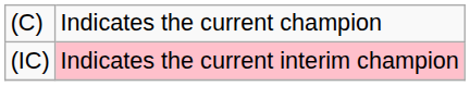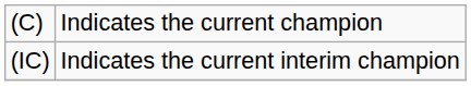(IC) | column 2: pink background -> no background
